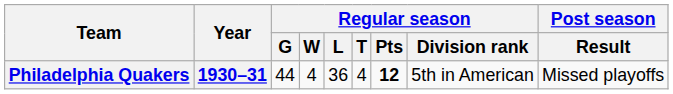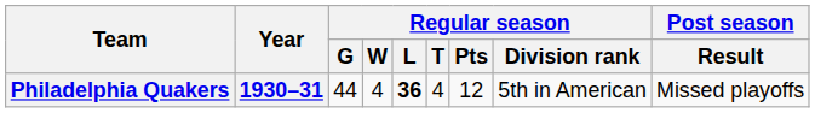Philadelphia Quakers | Regular season / L: normal -> bold
Philadelphia Quakers | Regular season / Pts: bold -> normal
